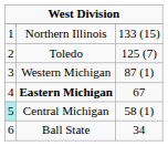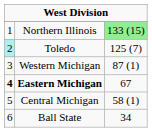Northern Illinois | column 3: no background -> lightgreen background
Toledo | column 1: no background -> paleturquoise background
Eastern Michigan | column 1: normal -> bold
Central Michigan | column 1: paleturquoise background -> no background
